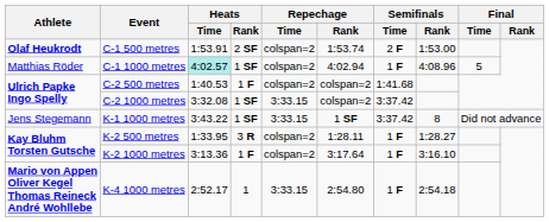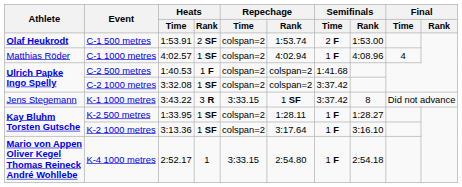C-1 1000 metres | Heats / Time: paleturquoise background -> no background
C-1 1000 metres | Final / Time: 5 -> 4
C-2 1000 metres | Repechage / Time: 3:33.15 -> colspan=2
K-1 1000 metres | Heats / Rank: 1 SF -> 3 R
K-2 500 metres | Heats / Rank: 3 R -> 1 SF
K-2 1000 metres | Heats / Rank: 1 F -> 1 SF
